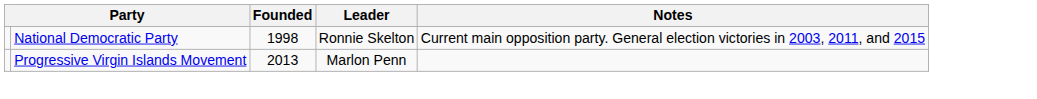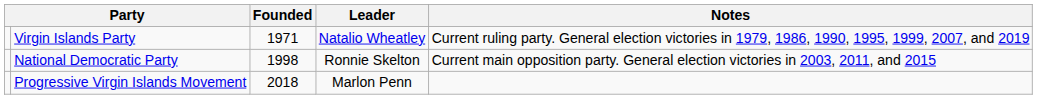+ row: Virgin Islands Party | 1971 | Natalio Wheatley | Current ruling party. General election victories in 1979, 1986, 1990, 1995, 1999, 2007, and 2019
Progressive Virgin Islands Movement | Founded: 2013 -> 2018
